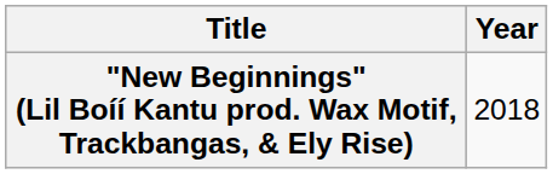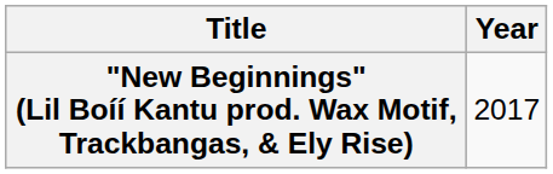row 2 | Year: 2018 -> 2017
